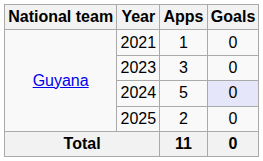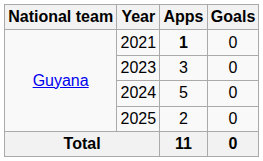2021 | Apps: normal -> bold
2024 | Goals: lavender background -> no background
